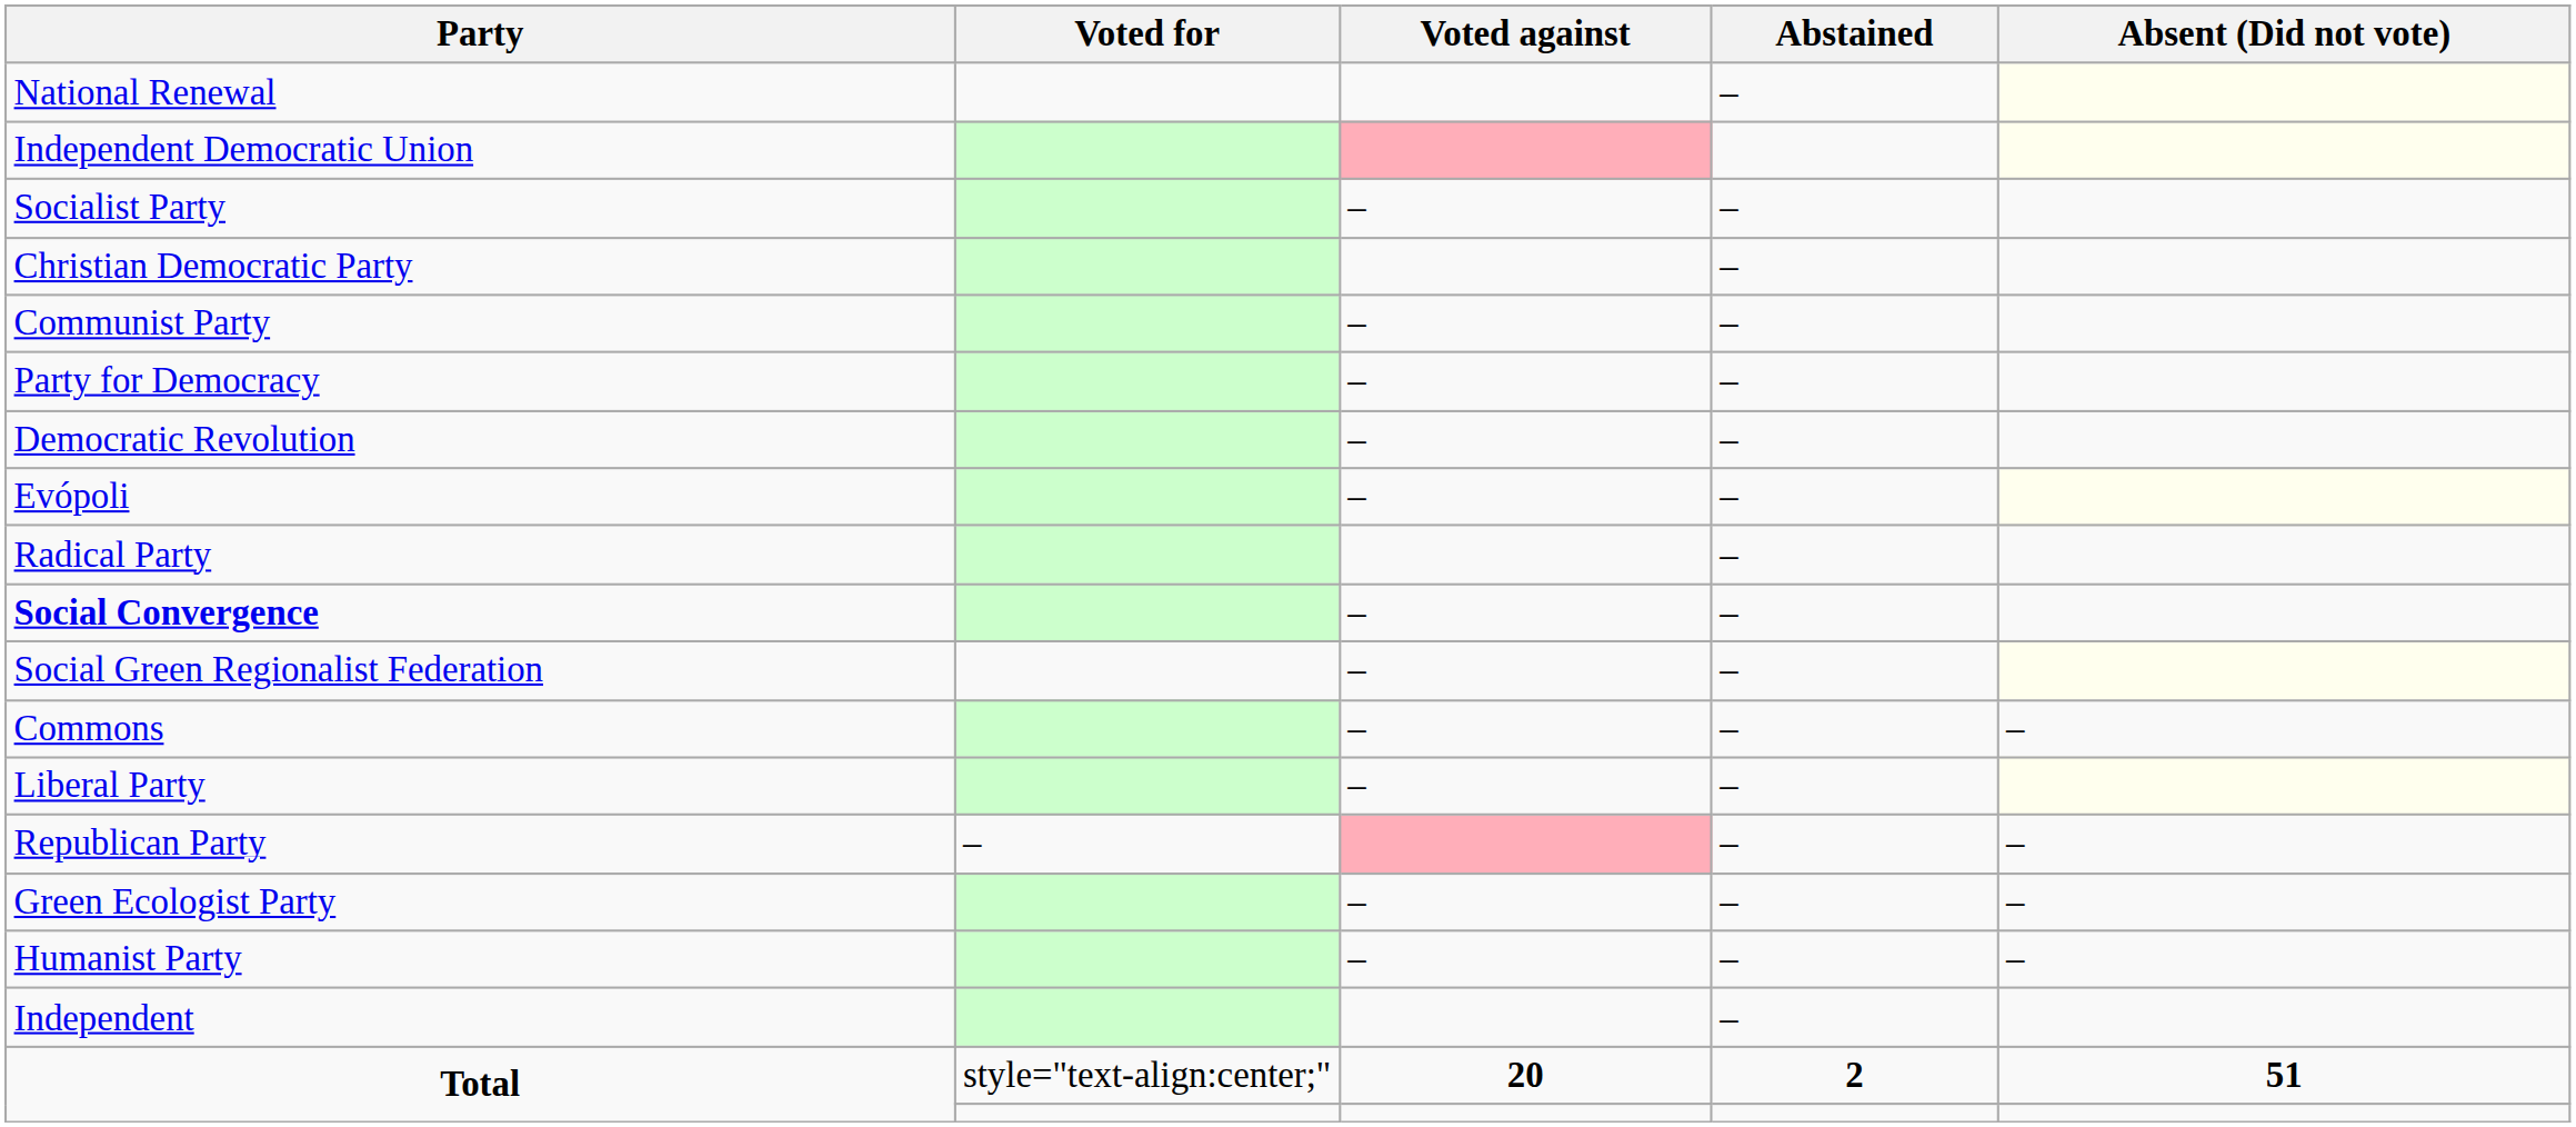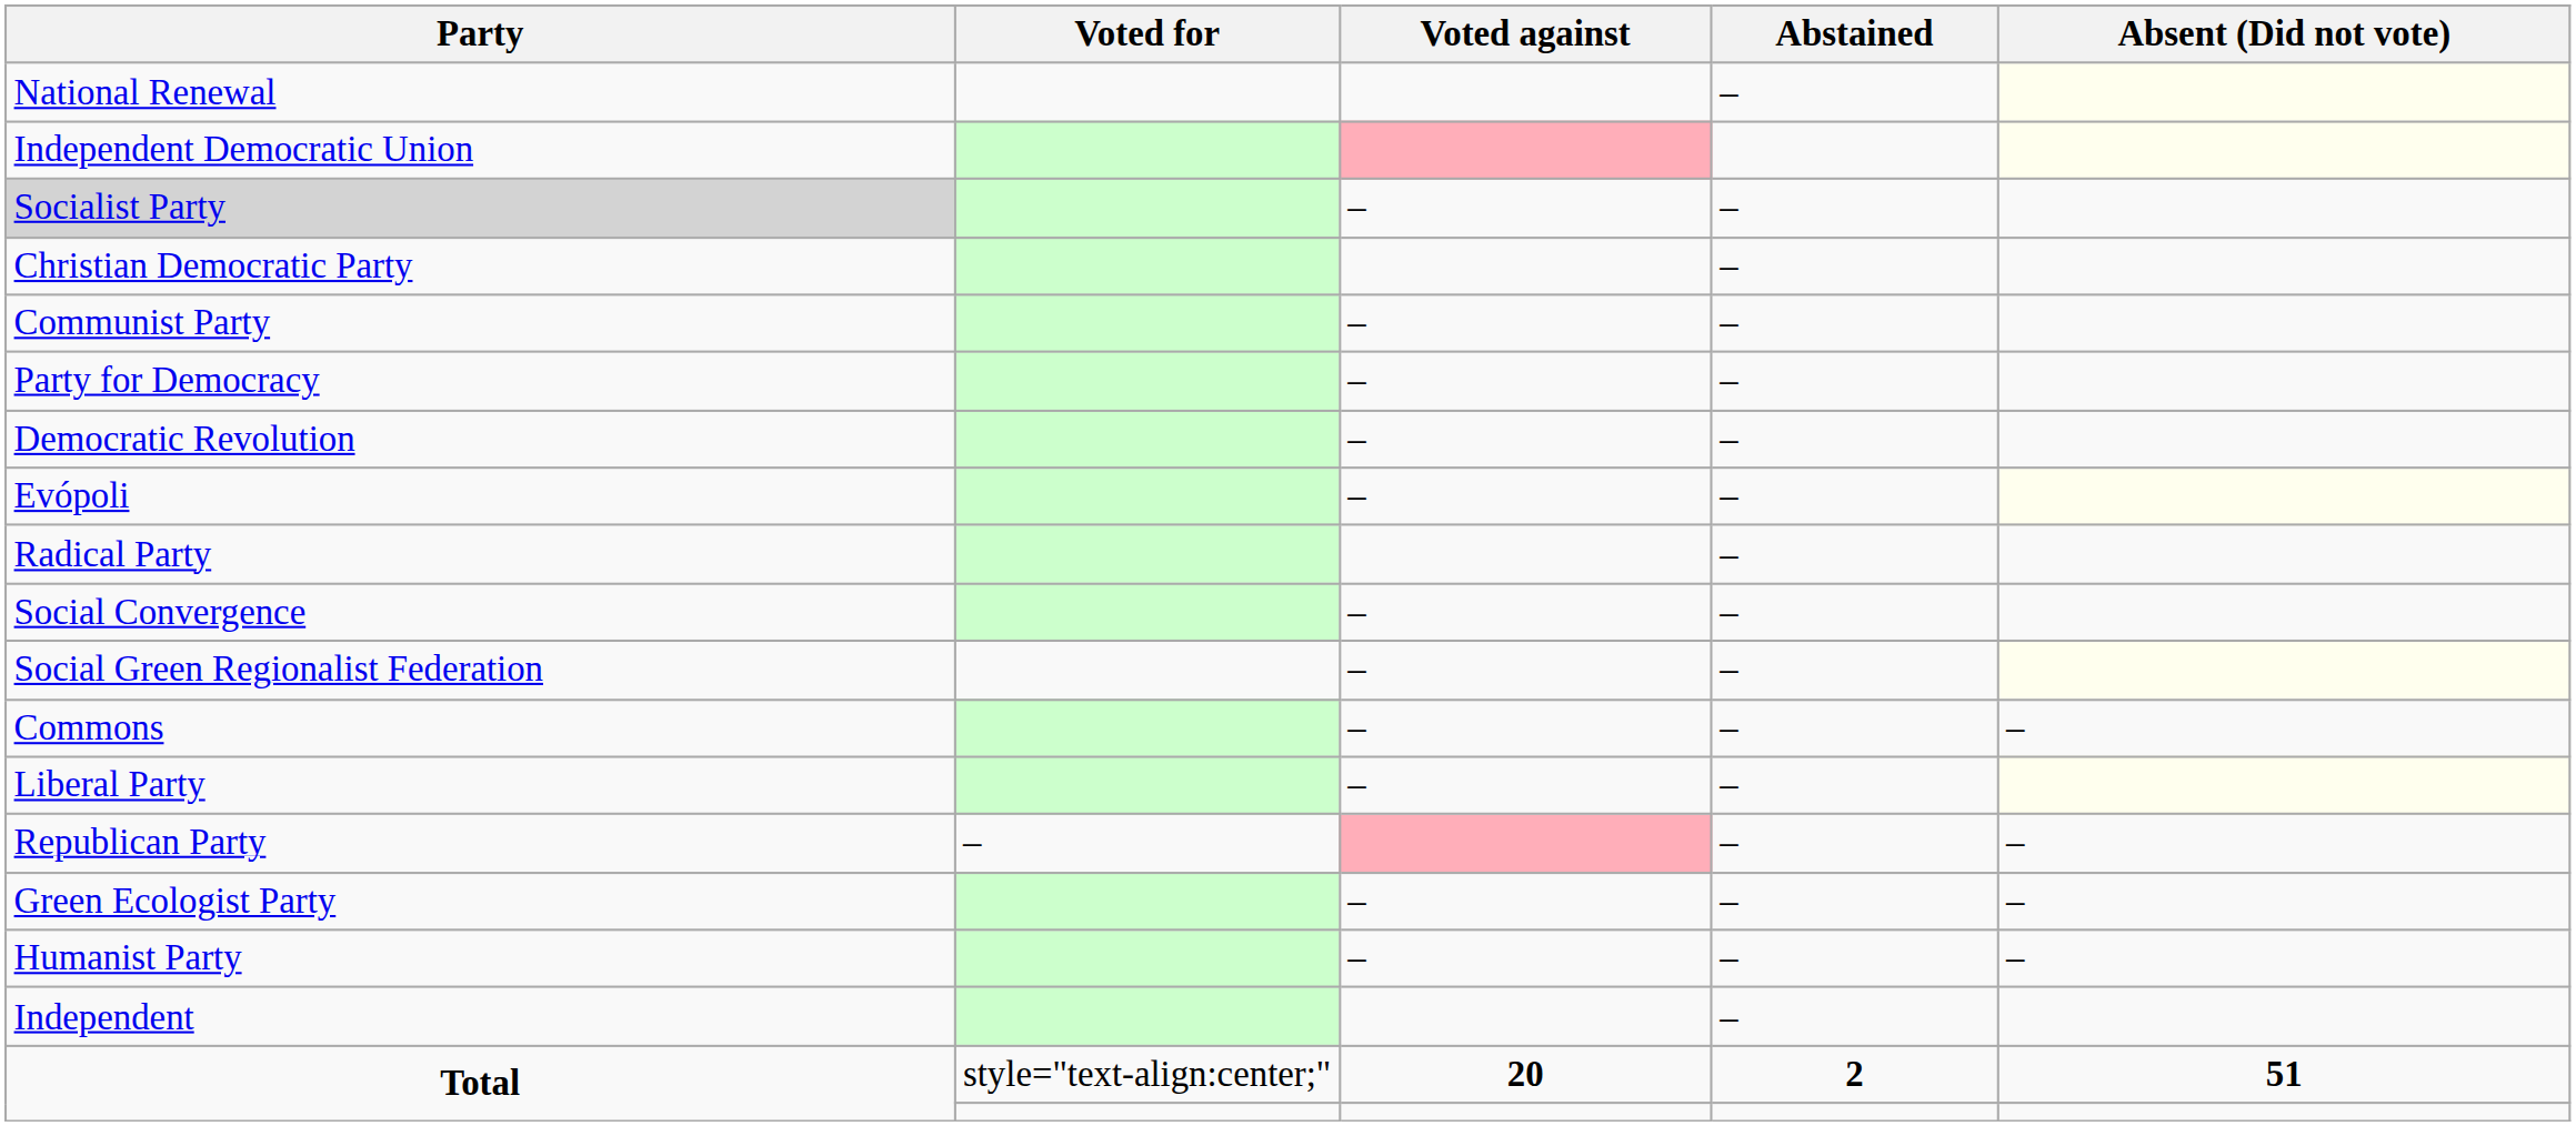Socialist Party | Party: no background -> lightgrey background
Social Convergence | Party: bold -> normal
